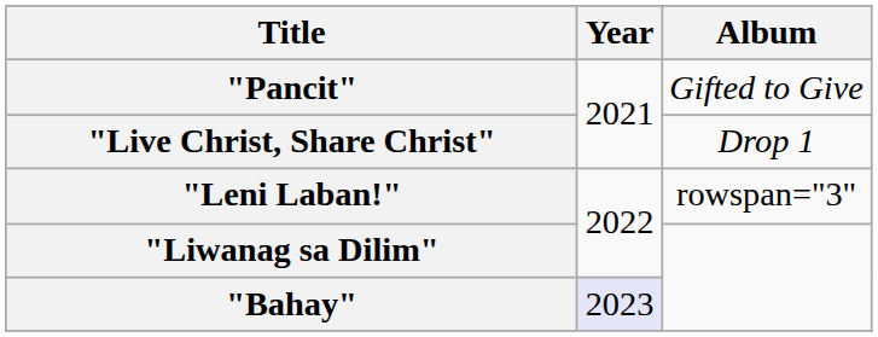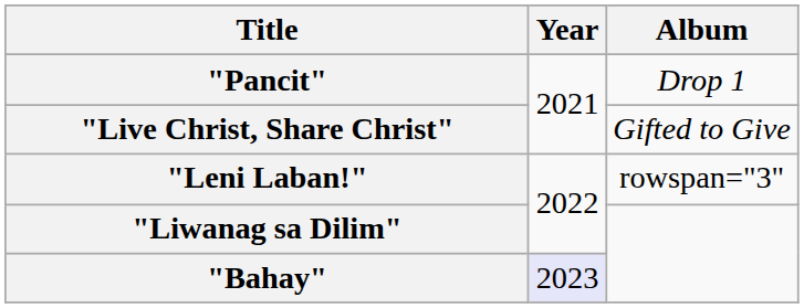"Pancit" | Album: Gifted to Give -> Drop 1
"Live Christ, Share Christ" | Album: Drop 1 -> Gifted to Give
